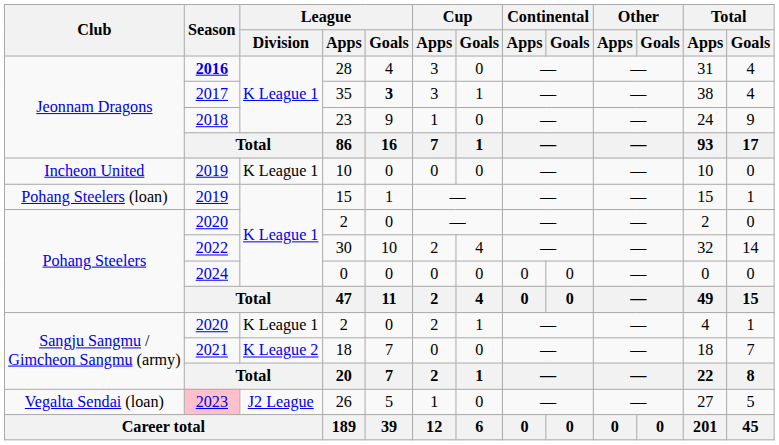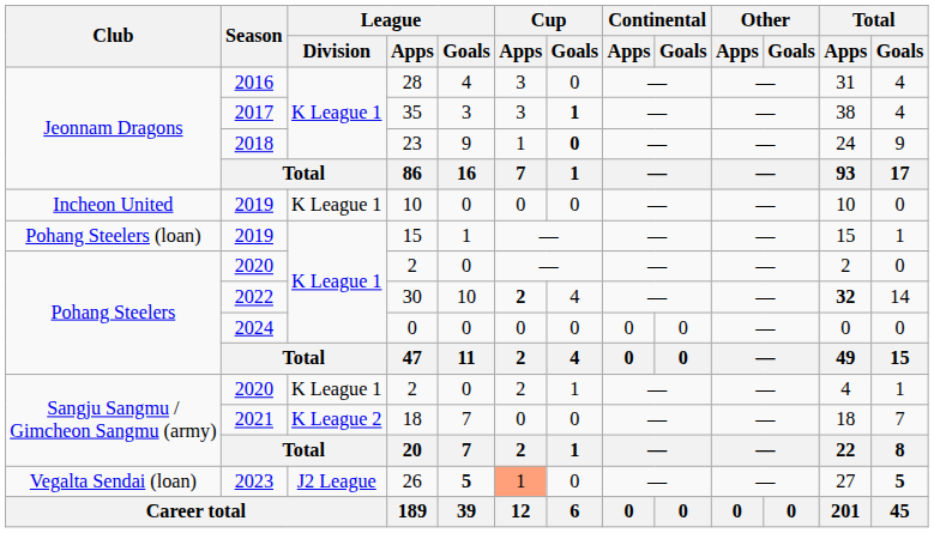28 | Season: bold -> normal
35 | League / Goals: bold -> normal
35 | Cup / Goals: normal -> bold
23 | Cup / Goals: normal -> bold
30 | Cup / Apps: normal -> bold
30 | Total / Apps: normal -> bold
26 | Season: pink background -> no background
26 | League / Goals: normal -> bold
26 | Cup / Apps: no background -> lightsalmon background
26 | Total / Goals: normal -> bold
